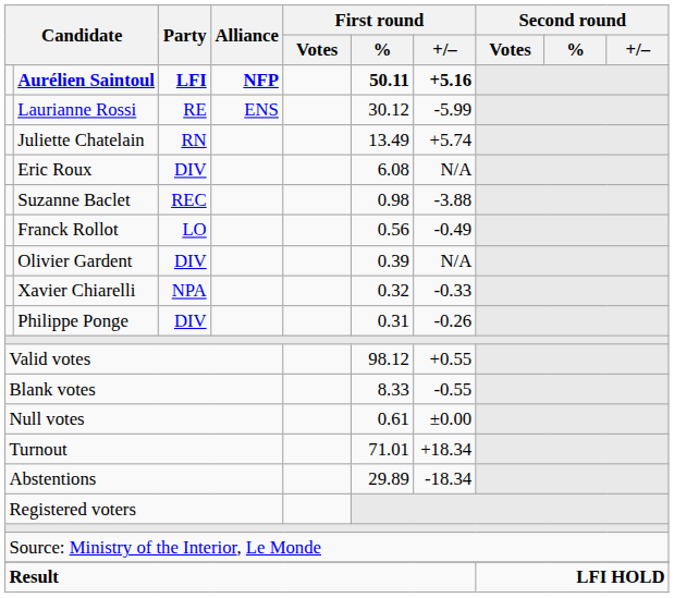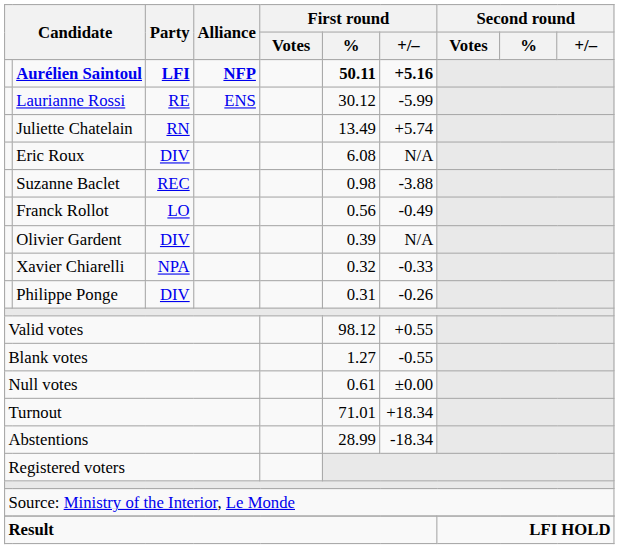Blank votes | First round / %: 8.33 -> 1.27
Abstentions | First round / %: 29.89 -> 28.99
